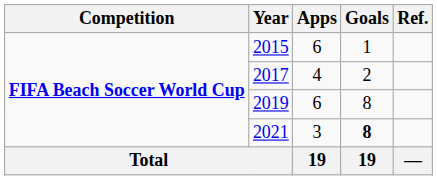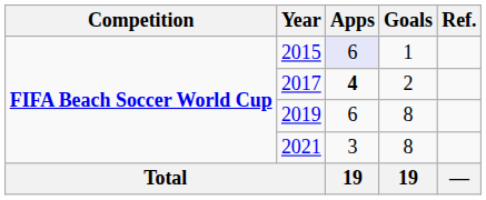2015 | Apps: no background -> lavender background
2017 | Apps: normal -> bold
2021 | Goals: bold -> normal
